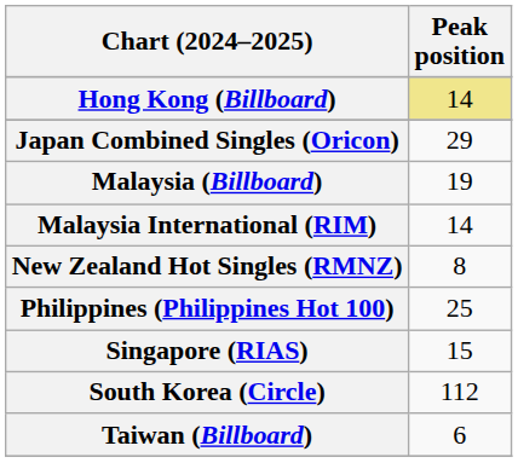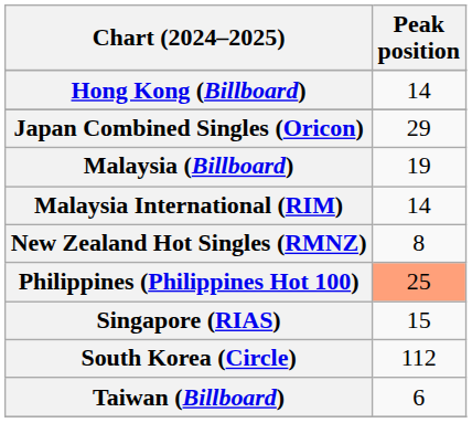Hong Kong (Billboard) | Peak position: khaki background -> no background
Philippines (Philippines Hot 100) | Peak position: no background -> lightsalmon background
